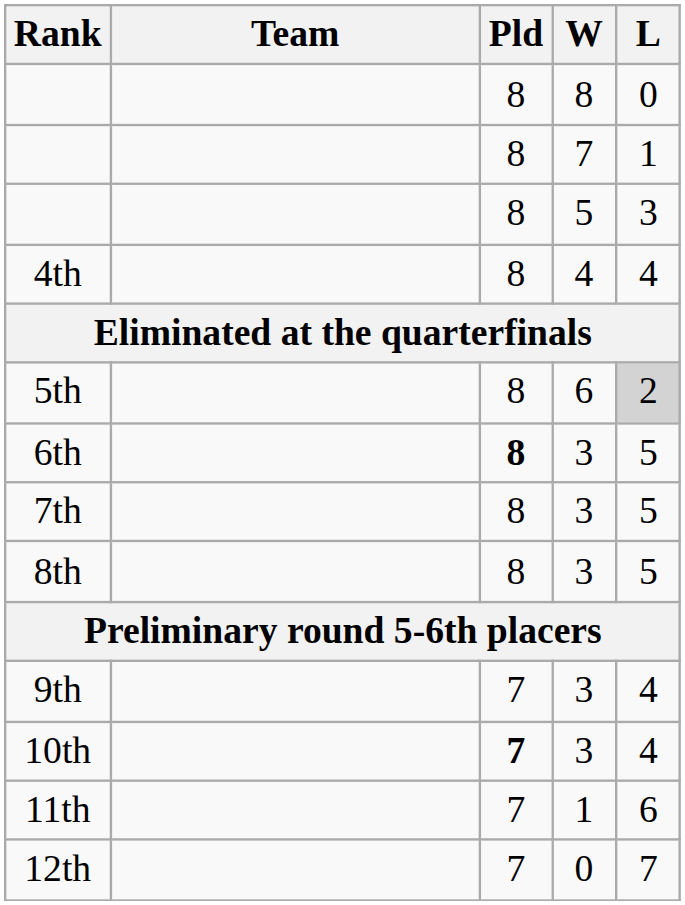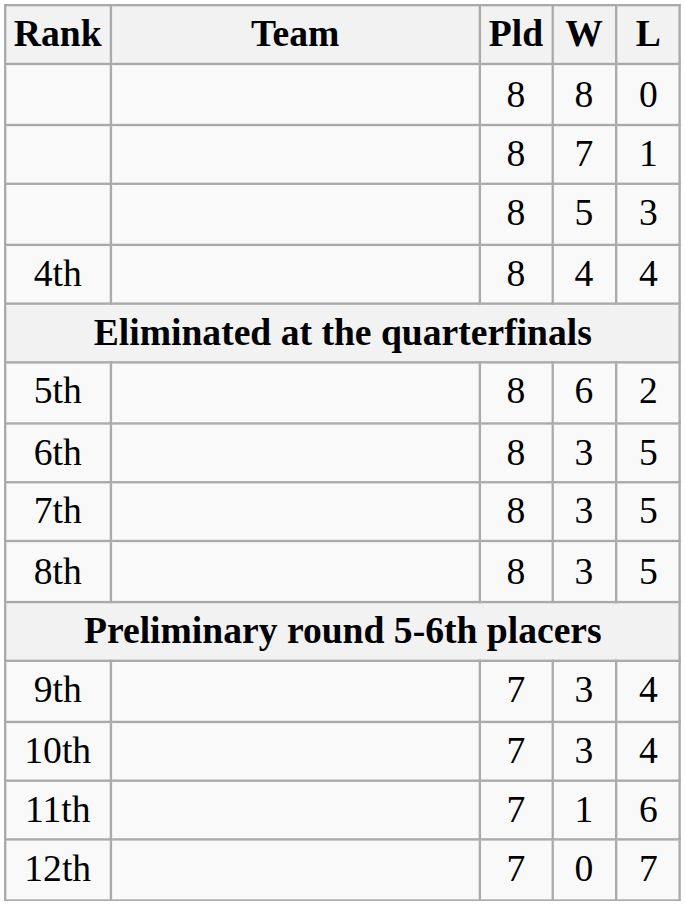5th | L: lightgrey background -> no background
6th | Pld: bold -> normal
10th | Pld: bold -> normal
